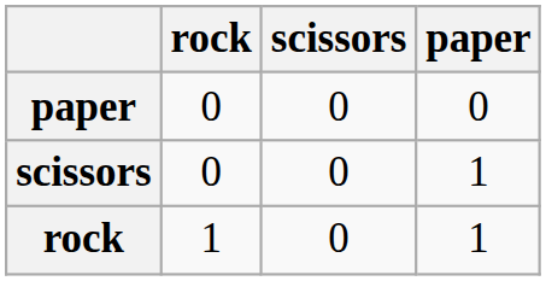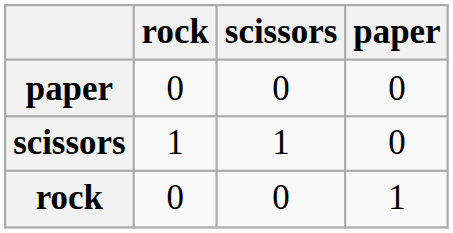row 3 | rock: 0 -> 1
row 3 | scissors: 0 -> 1
row 3 | paper: 1 -> 0
row 4 | rock: 1 -> 0
